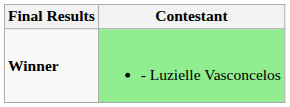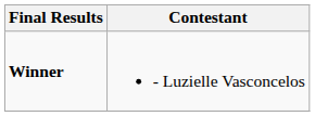Winner | Contestant: lightgreen background -> no background
